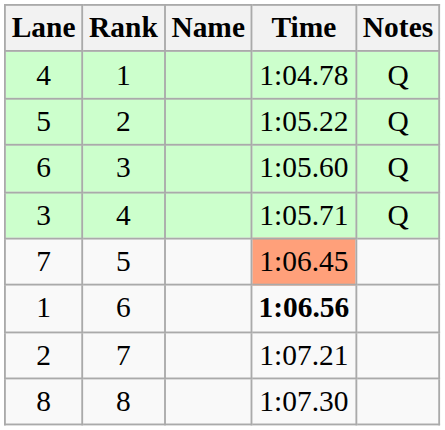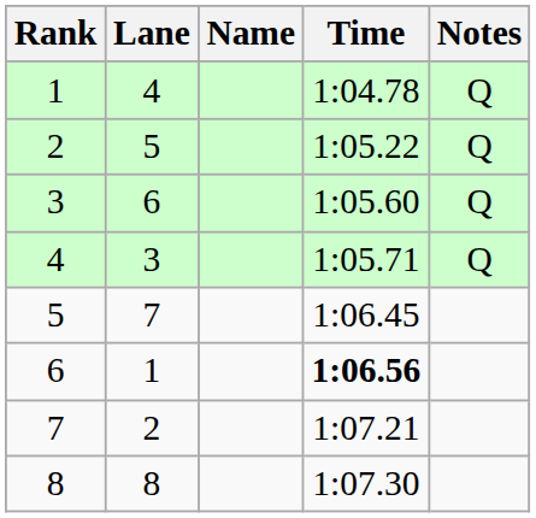columns swapped: Rank <-> Lane
row 6 | Time: lightsalmon background -> no background
